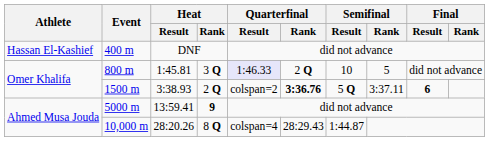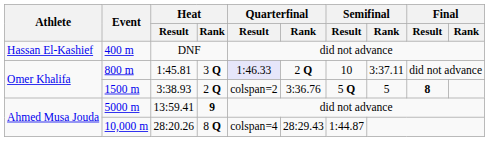800 m | Semifinal / Rank: 5 -> 3:37.11
1500 m | Quarterfinal / Rank: bold -> normal
1500 m | Semifinal / Rank: 3:37.11 -> 5
1500 m | Final / Result: 6 -> 8
